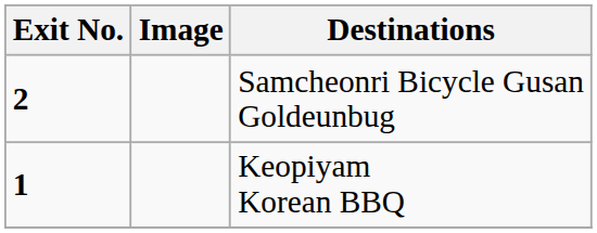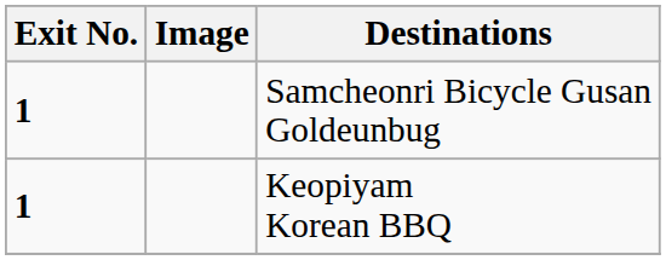Samcheonri Bicycle Gusan Goldeunbug | Exit No.: 2 -> 1
